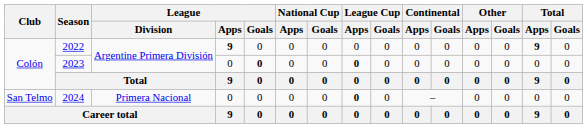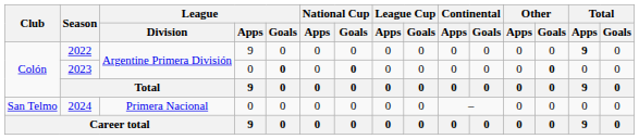2022 | League / Apps: bold -> normal
2023 | National Cup / Goals: normal -> bold
2023 | League Cup / Apps: bold -> normal
2023 | Other / Goals: normal -> bold
2024 | League Cup / Apps: bold -> normal
